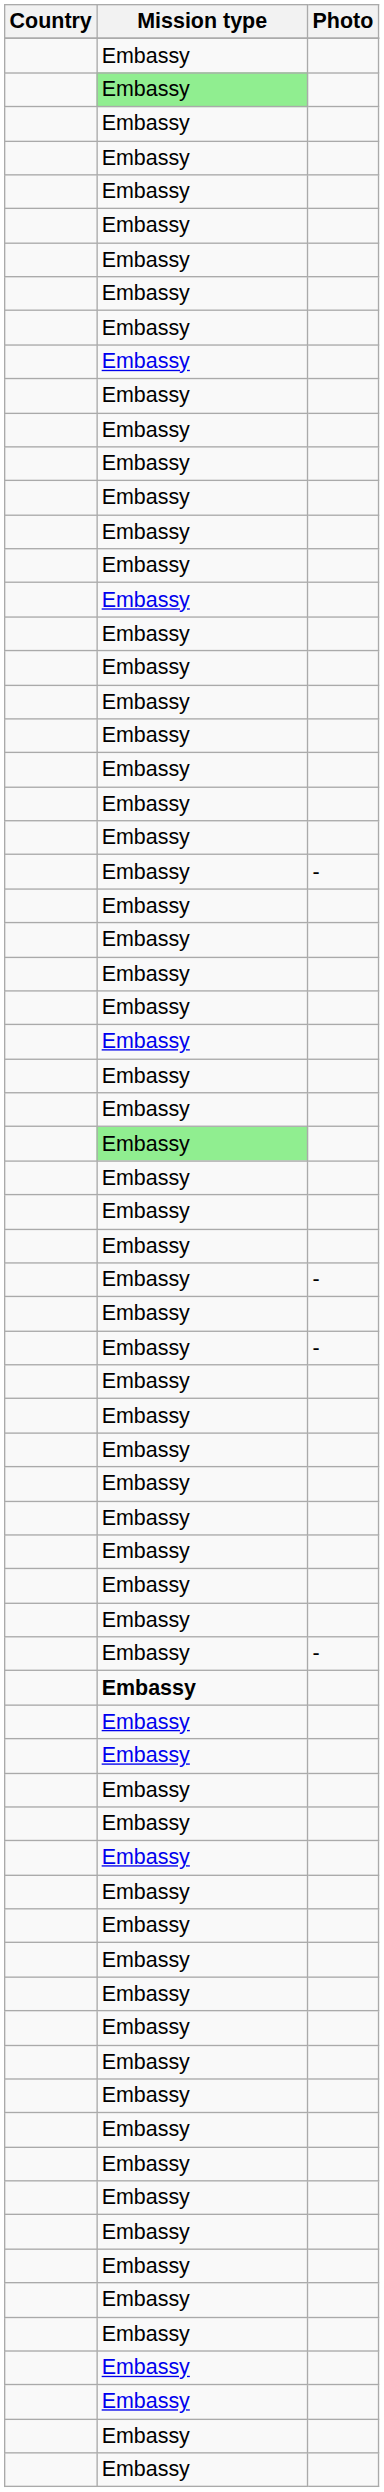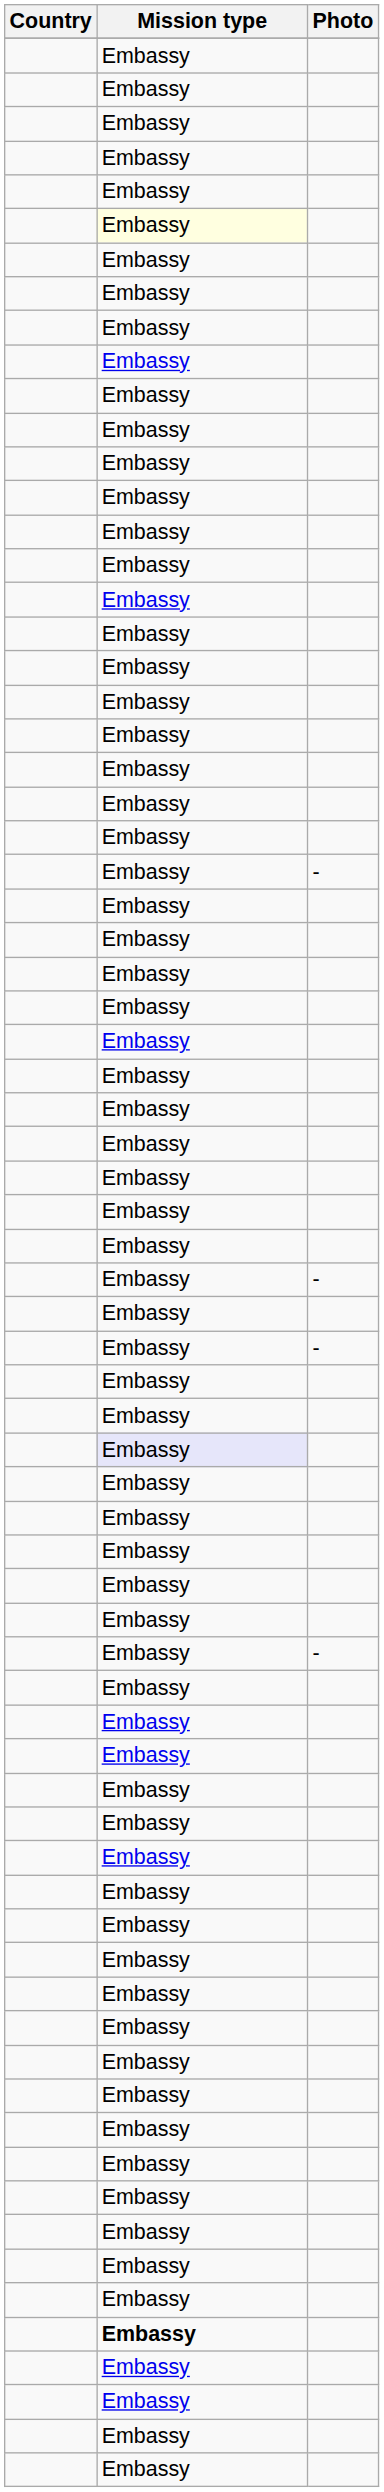row 3 | Mission type: lightgreen background -> no background
row 7 | Mission type: no background -> lightyellow background
row 34 | Mission type: lightgreen background -> no background
row 43 | Mission type: no background -> lavender background
row 50 | Mission type: bold -> normal
row 69 | Mission type: normal -> bold
